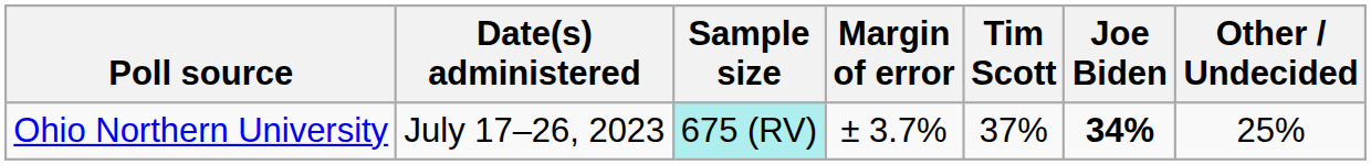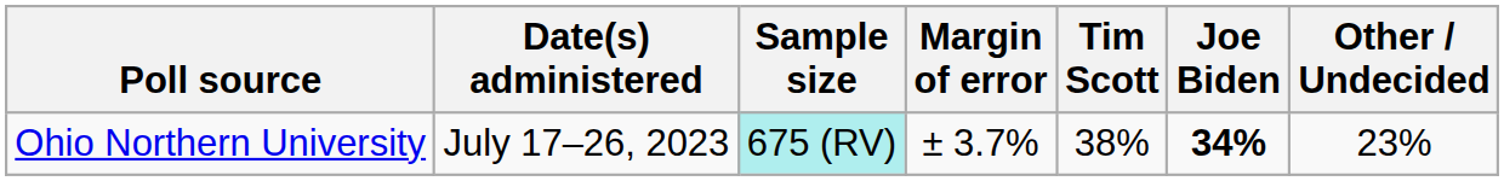Ohio Northern University | Tim Scott: 37% -> 38%
Ohio Northern University | Other / Undecided: 25% -> 23%
